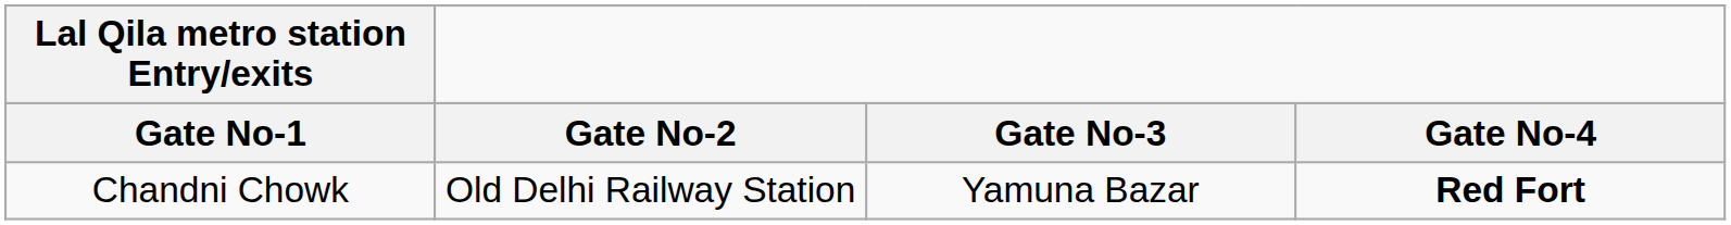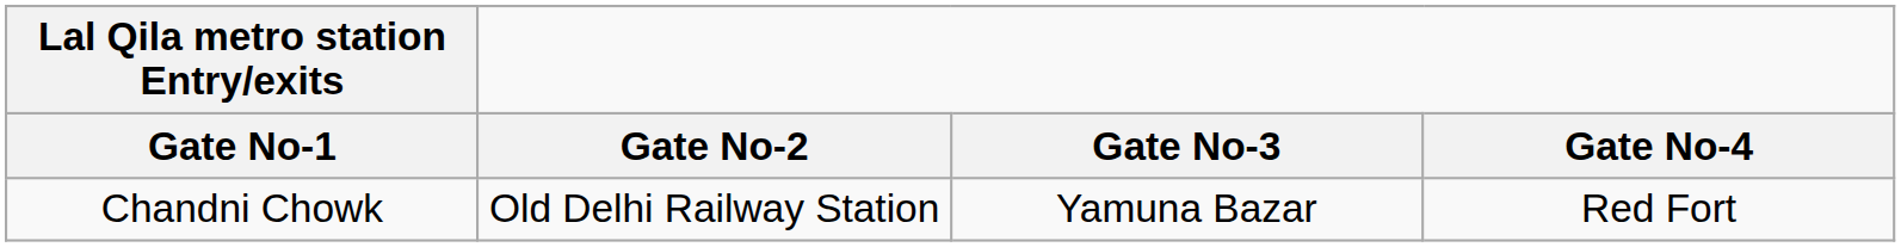Chandni Chowk | Gate No-4: bold -> normal
